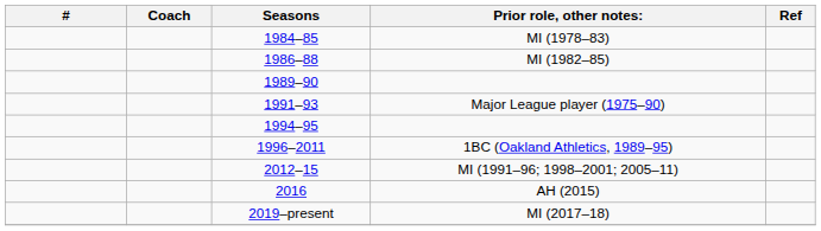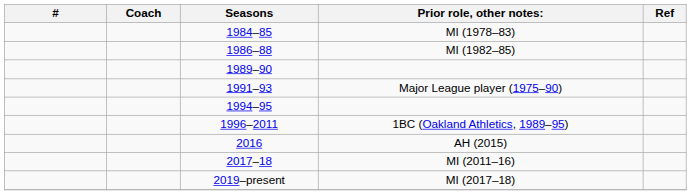- row: 2012–15 | MI (1991–96; 1998–2001; 2005–11)
+ row: 2017–18 | MI (2011–16)
